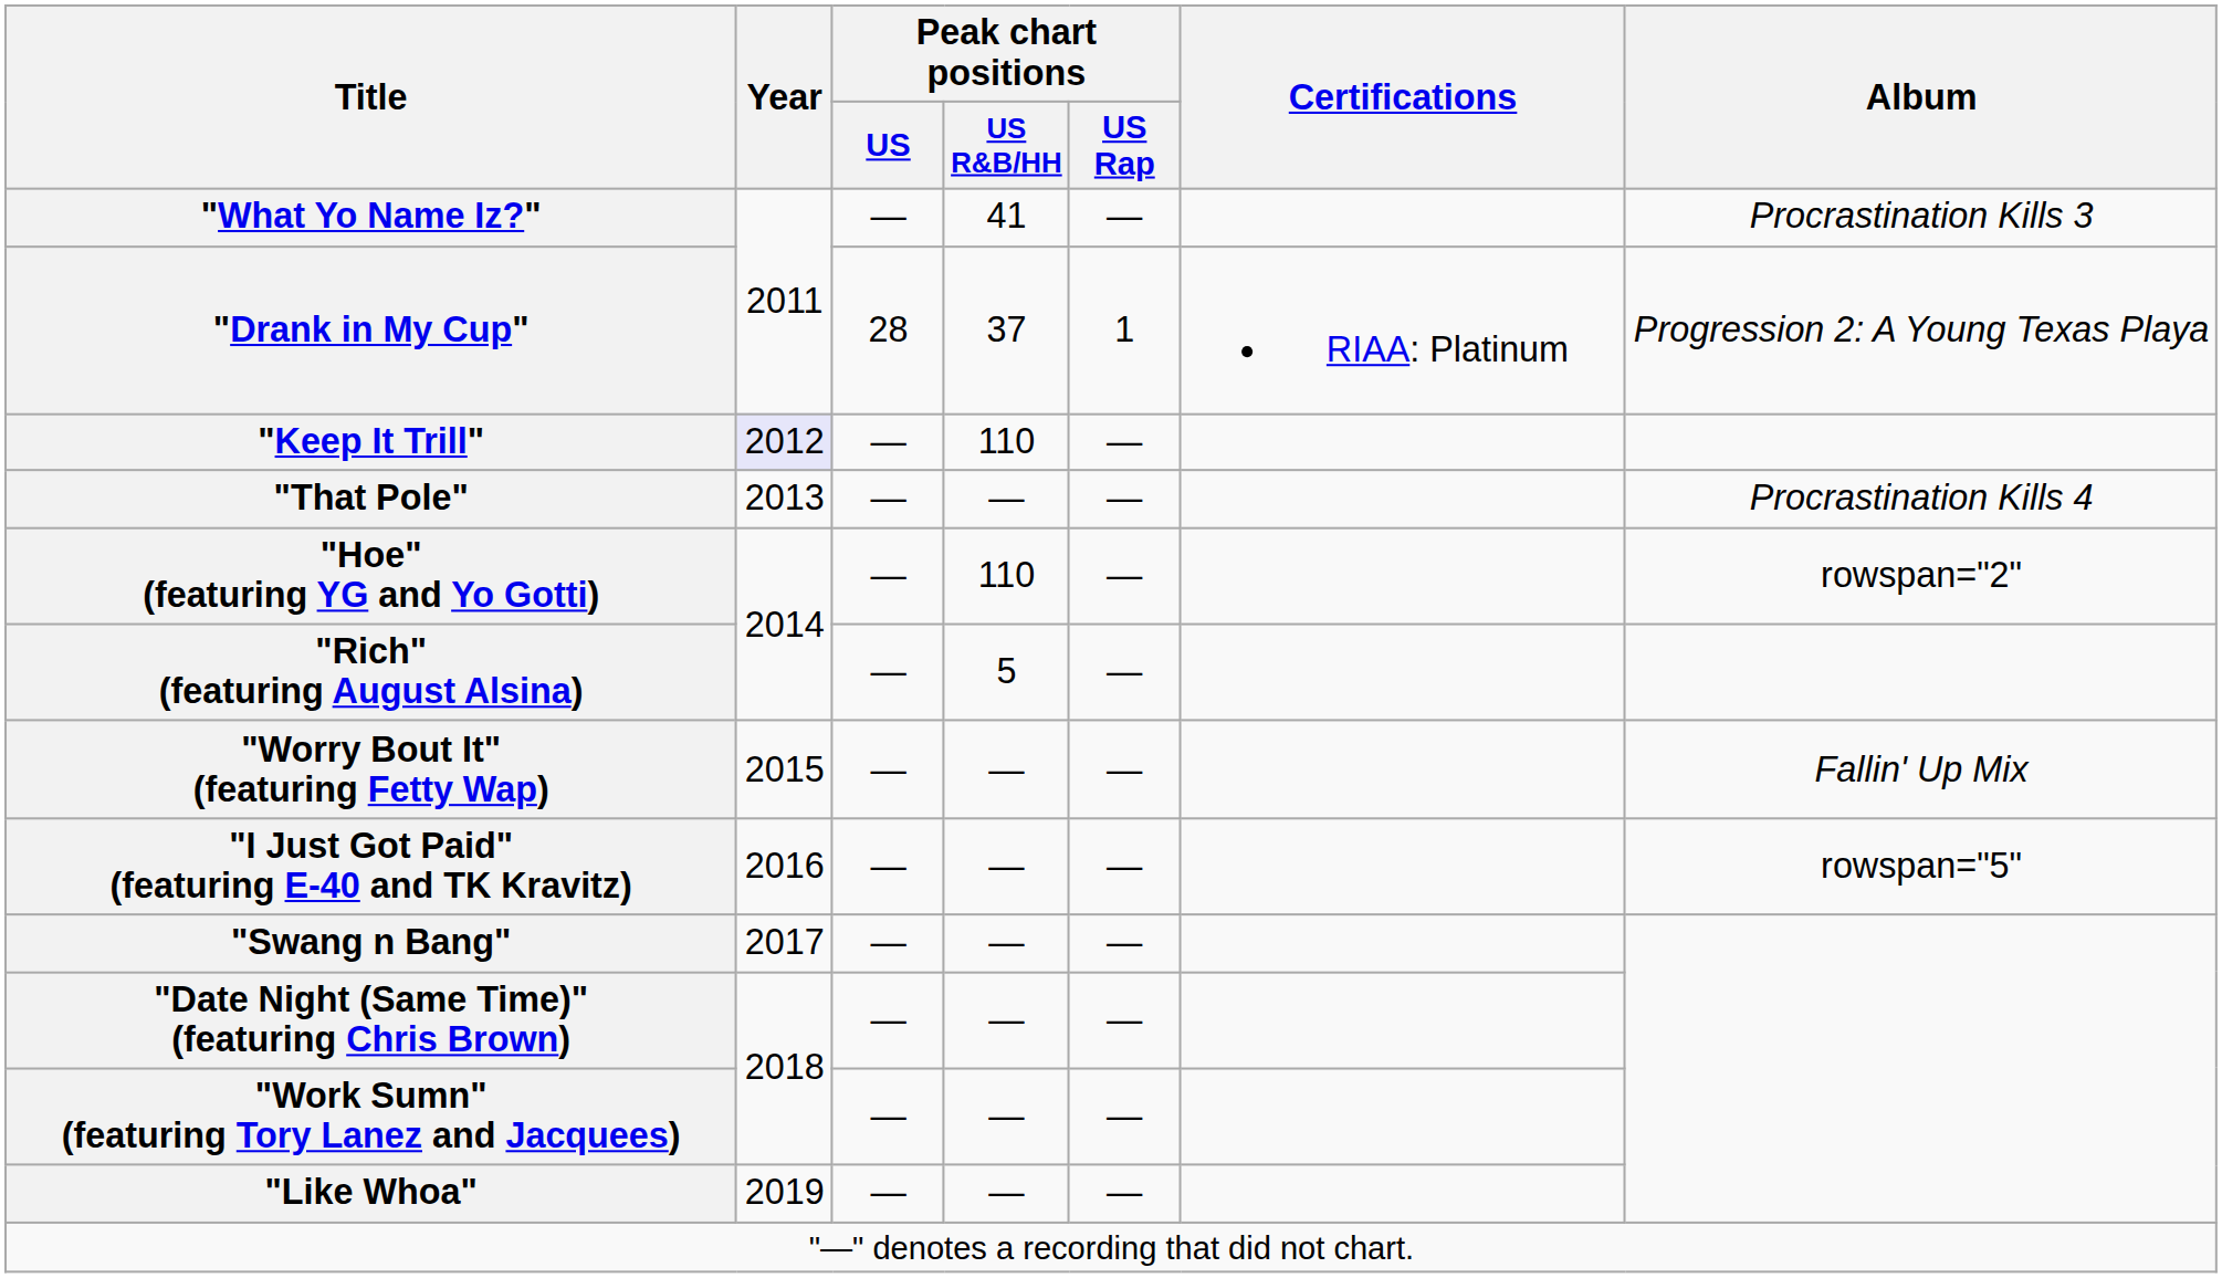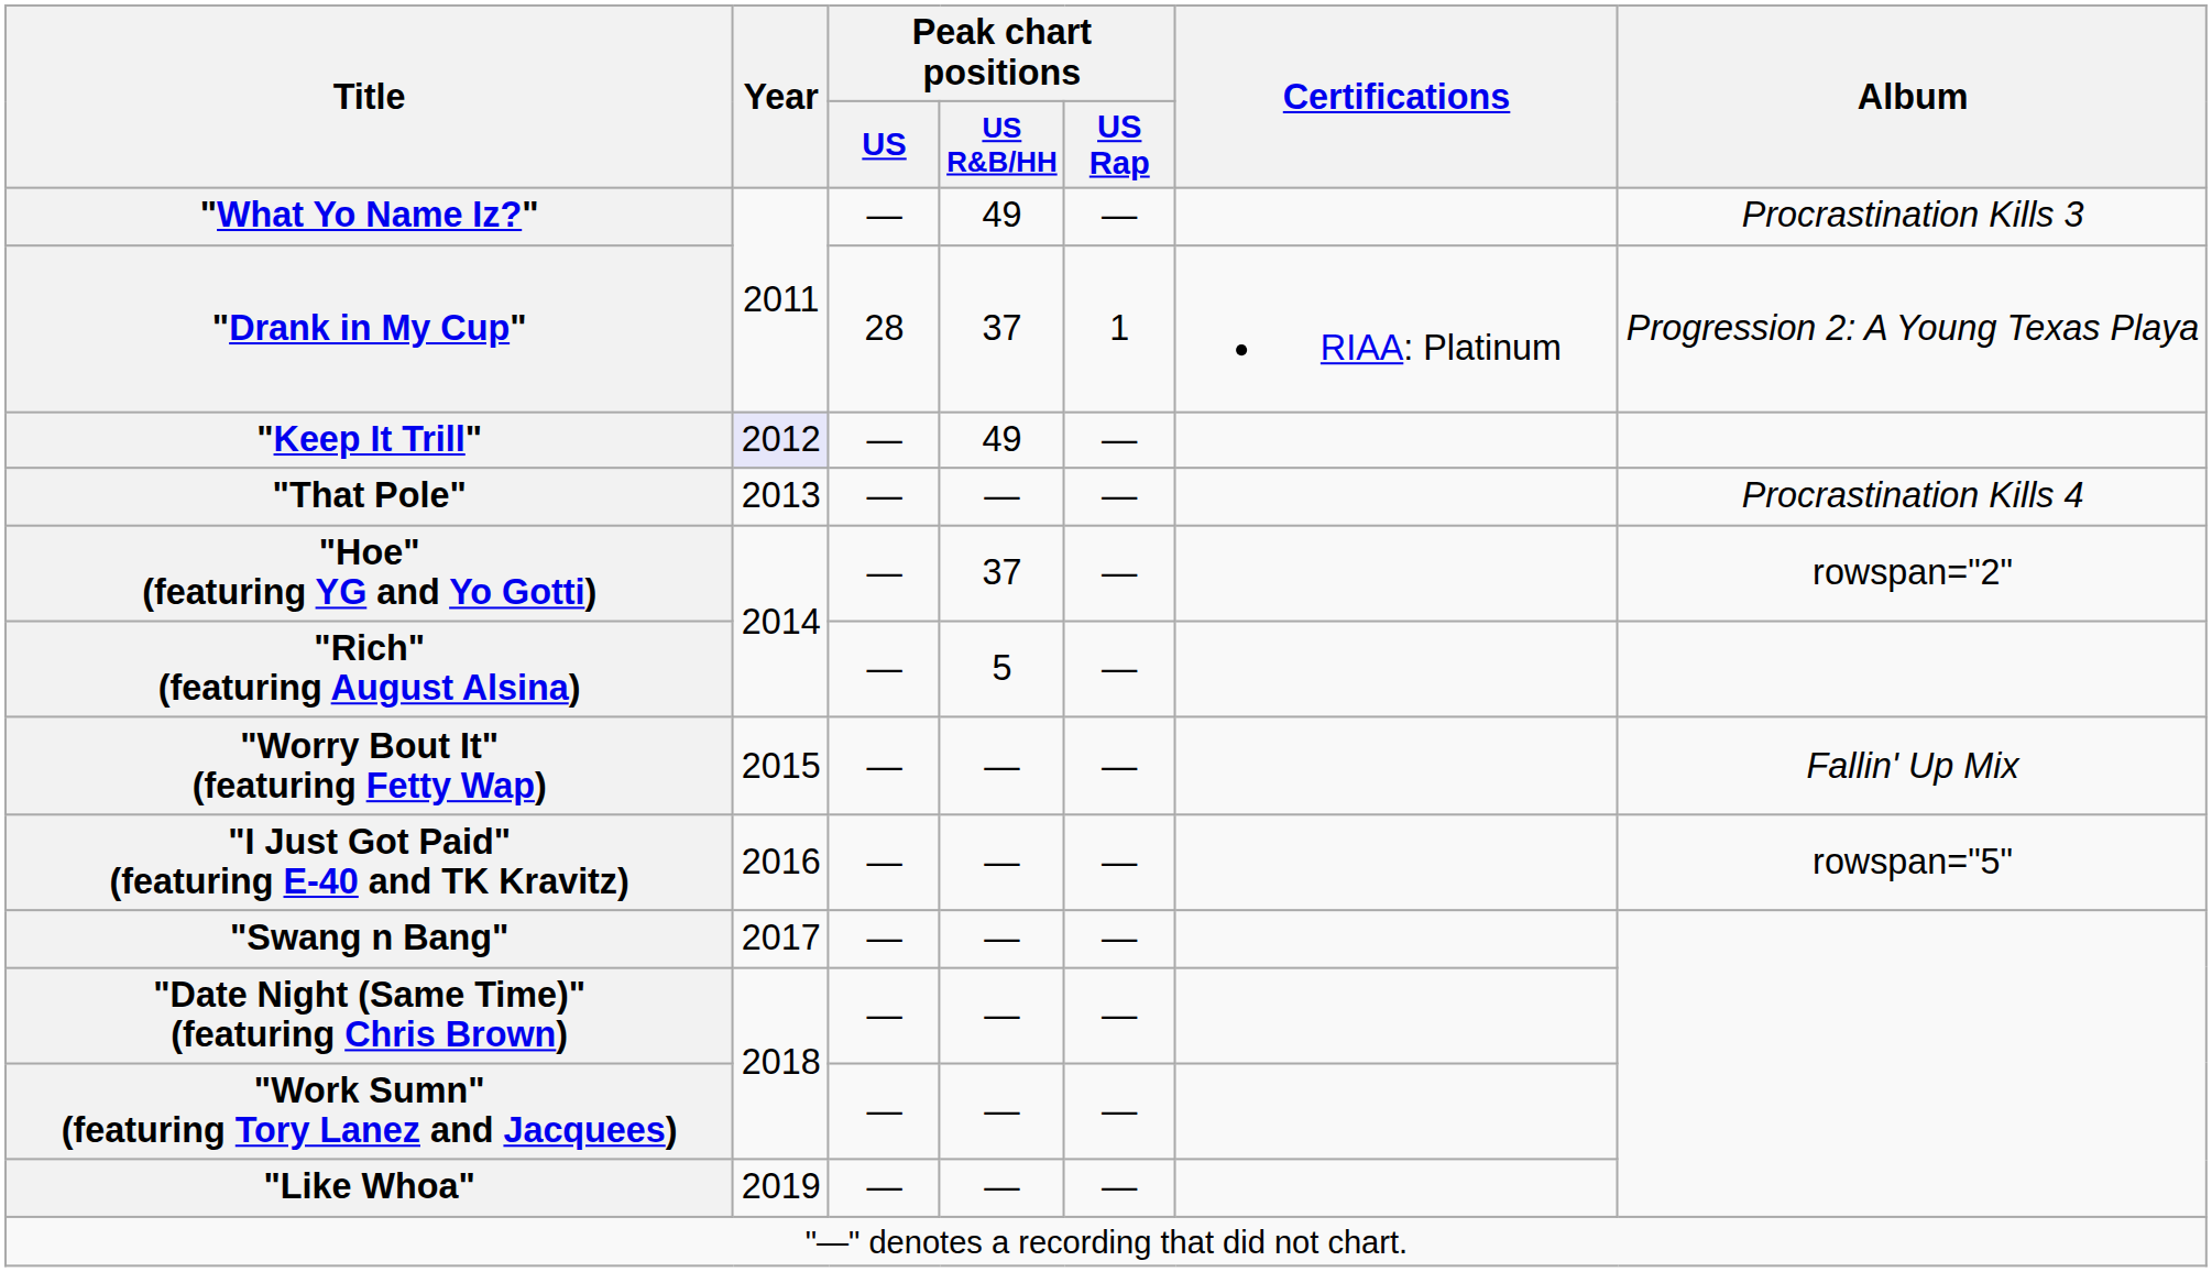"What Yo Name Iz?" | Peak chart positions / US R&B/HH: 41 -> 49
"Keep It Trill" | Peak chart positions / US R&B/HH: 110 -> 49
"Hoe" (featuring YG and Yo Gotti) | Peak chart positions / US R&B/HH: 110 -> 37
